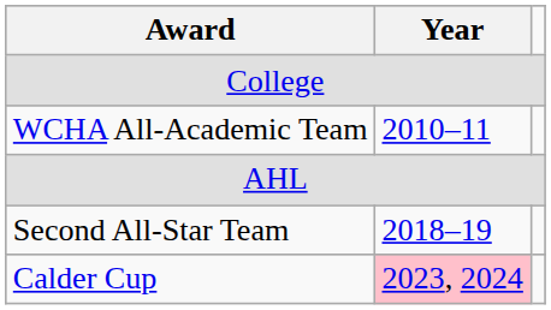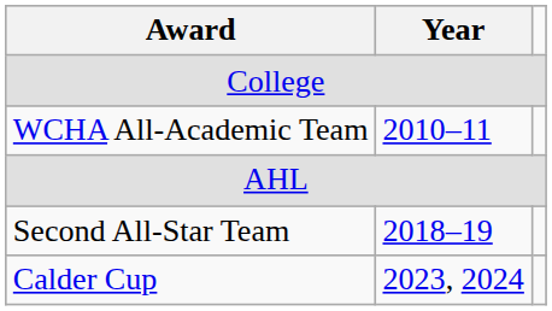Calder Cup | Year: pink background -> no background
